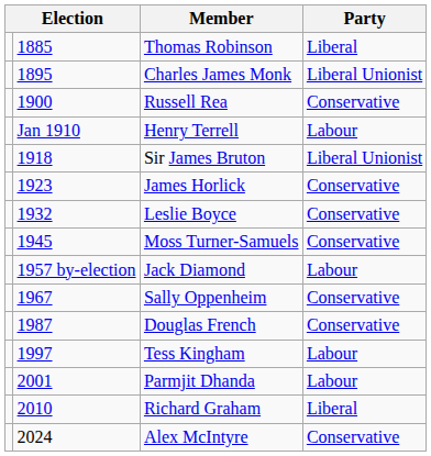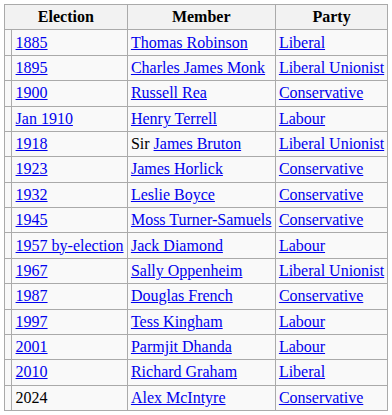Sally Oppenheim | Party: Conservative -> Liberal Unionist
